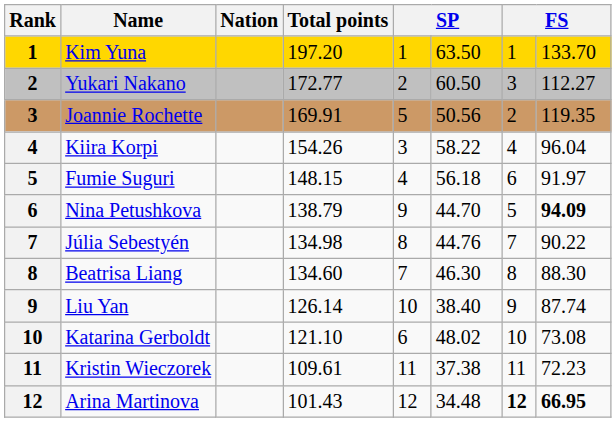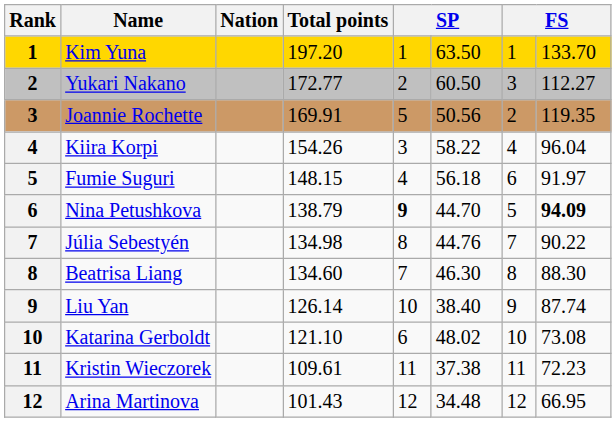Nina Petushkova | column 5: normal -> bold
Arina Martinova | column 7: bold -> normal
Arina Martinova | column 8: bold -> normal
